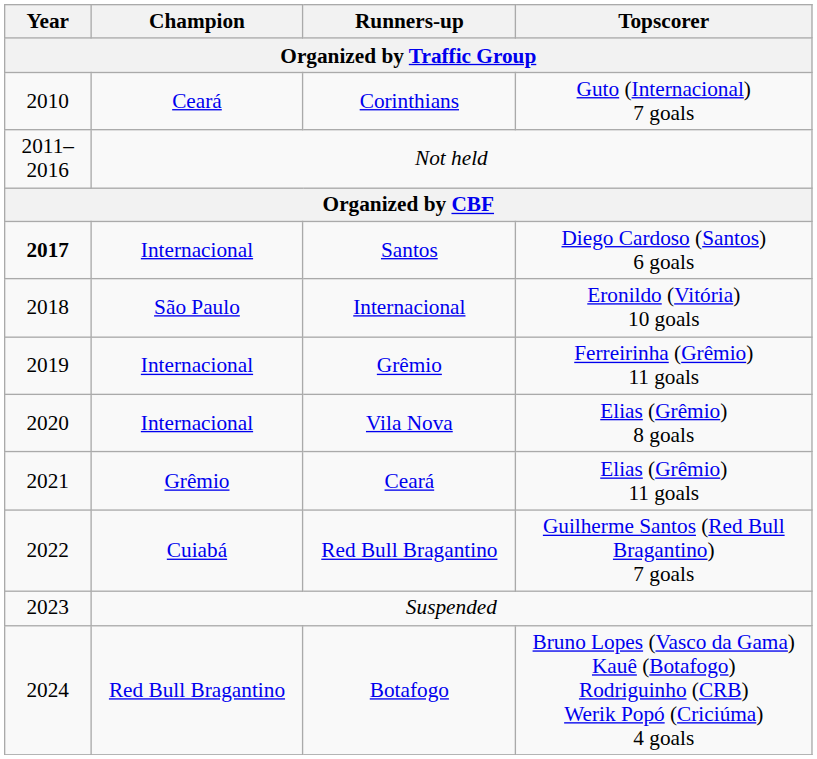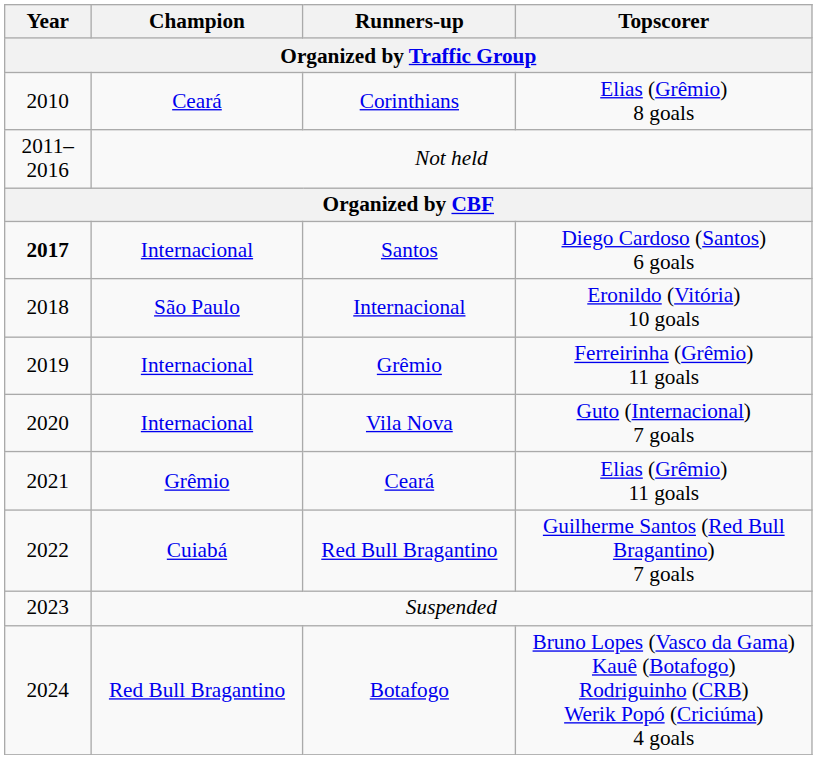Corinthians | Topscorer: Guto (Internacional) 7 goals -> Elias (Grêmio) 8 goals
Vila Nova | Topscorer: Elias (Grêmio) 8 goals -> Guto (Internacional) 7 goals
